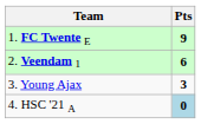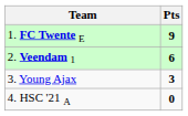4. HSC '21 A | Pts: lightblue background -> no background
